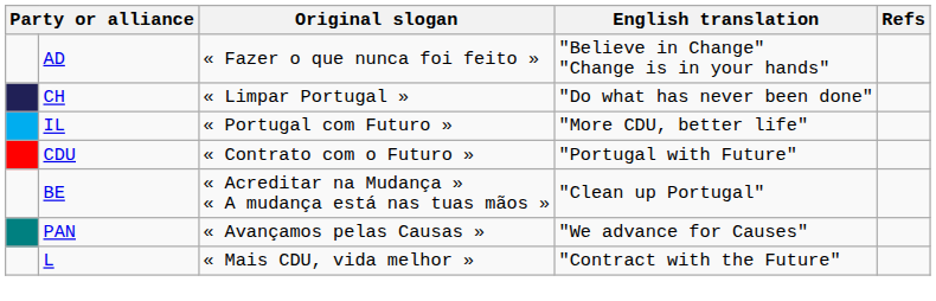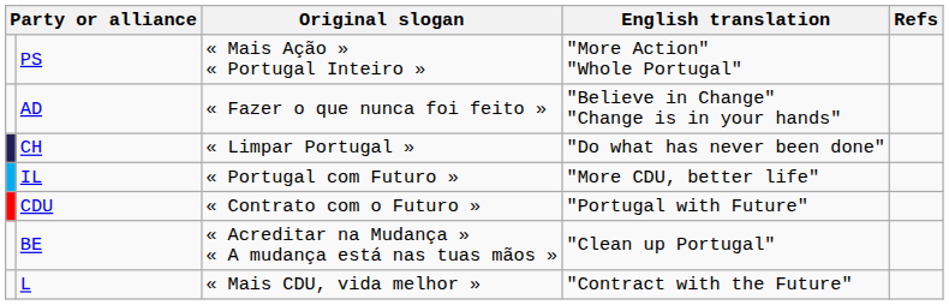+ row: PS | « Mais Ação » « Portugal Inteiro » | "More Action" "Whole Portugal"
- row: PAN | « Avançamos pelas Causas » | "We advance for Causes"
